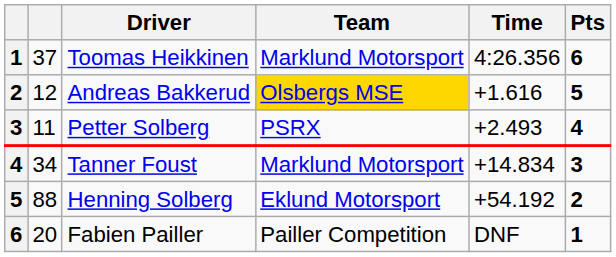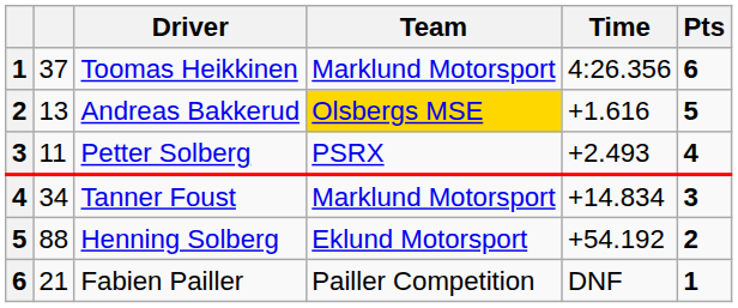Andreas Bakkerud | column 2: 12 -> 13
Fabien Pailler | column 2: 20 -> 21
